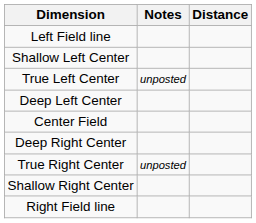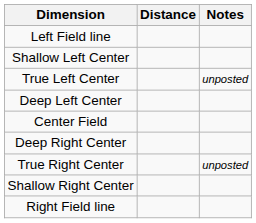columns swapped: Distance <-> Notes
